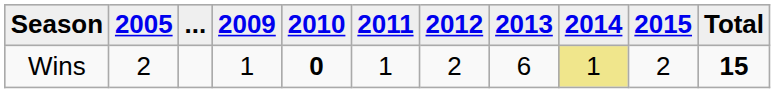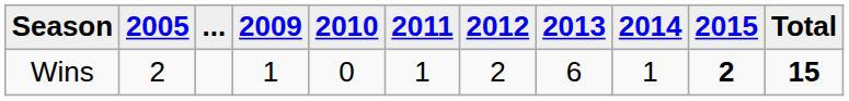Wins | column 5: bold -> normal
Wins | column 9: khaki background -> no background
Wins | column 10: normal -> bold
